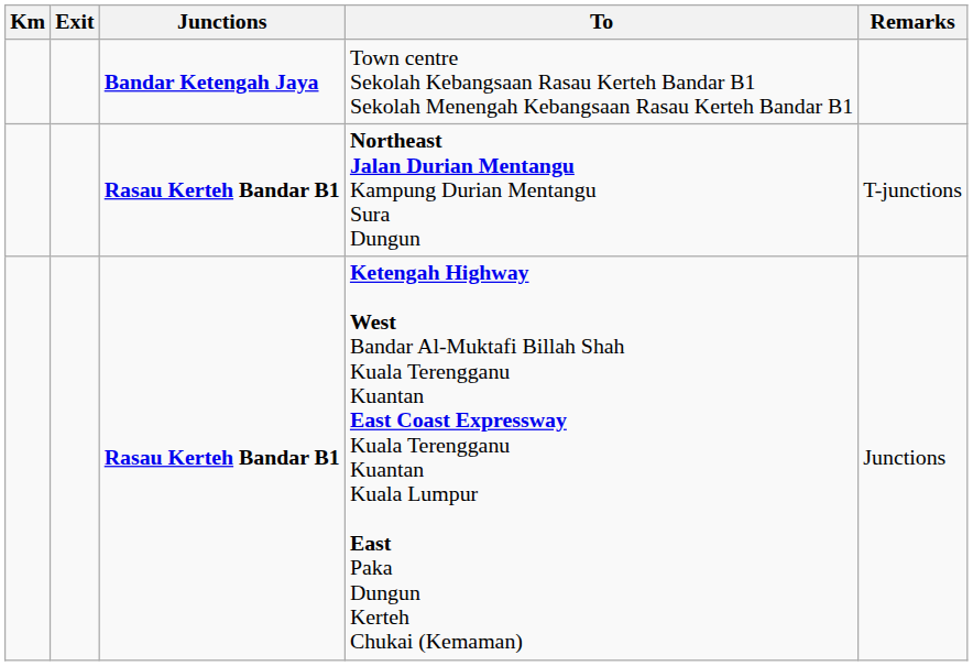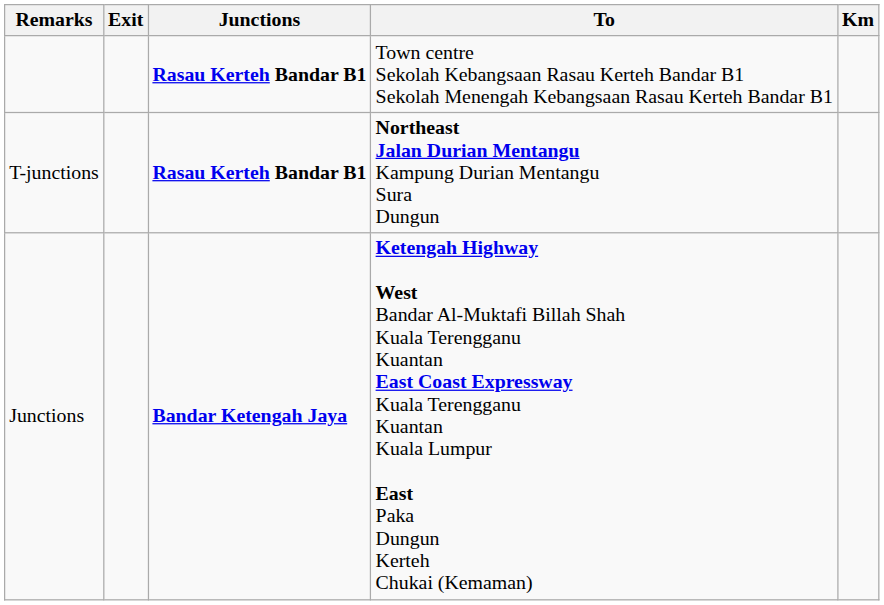columns swapped: Km <-> Remarks
row 2 | Junctions: Bandar Ketengah Jaya -> Rasau Kerteh Bandar B1
row 4 | Junctions: Rasau Kerteh Bandar B1 -> Bandar Ketengah Jaya
